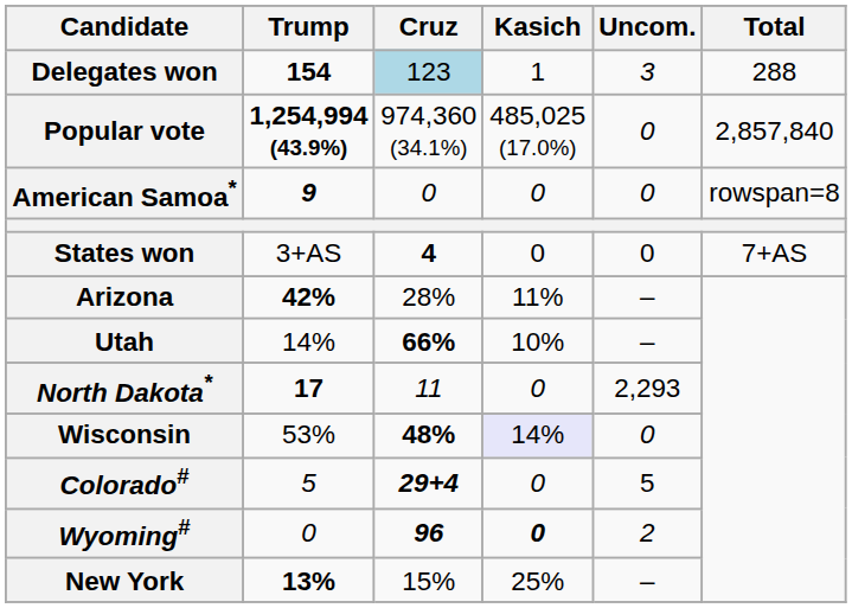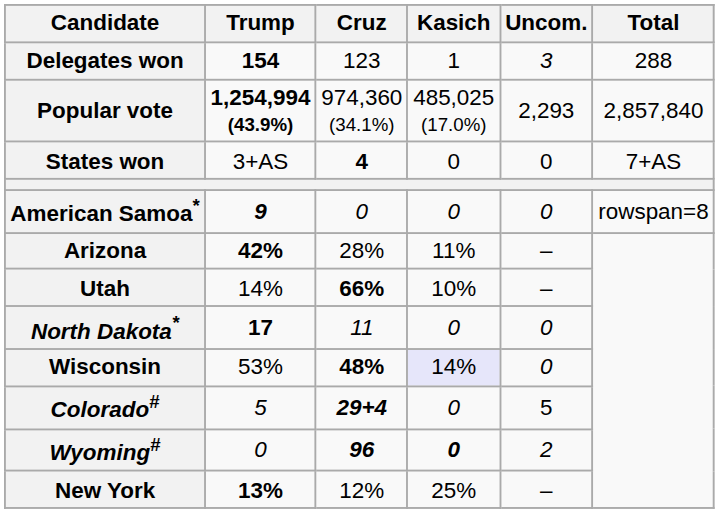Delegates won | Cruz: lightblue background -> no background
Popular vote | Uncom.: 0 -> 2,293
rows swapped: States won <-> American Samoa*
North Dakota* | Uncom.: 2,293 -> 0
New York | Cruz: 15% -> 12%
